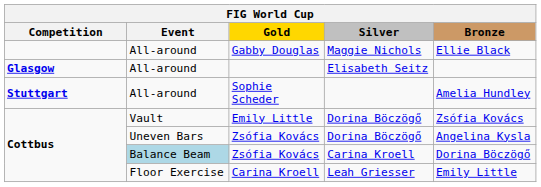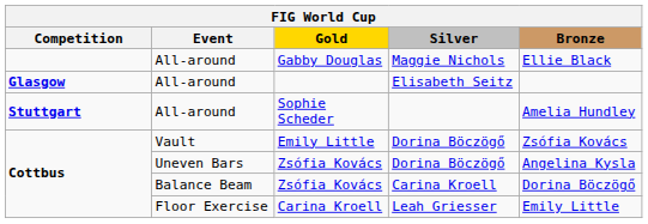Zsófia Kovács / Carina Kroell | Event: lightblue background -> no background
